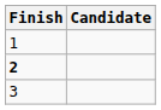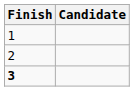2 | Finish: bold -> normal
3 | Finish: normal -> bold
